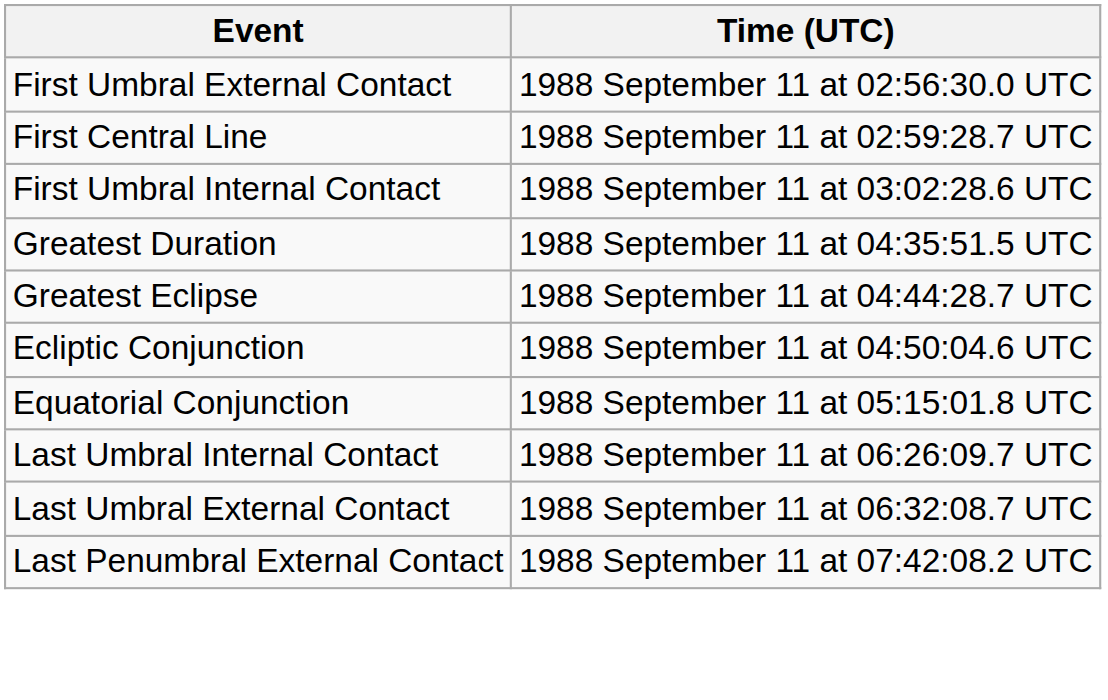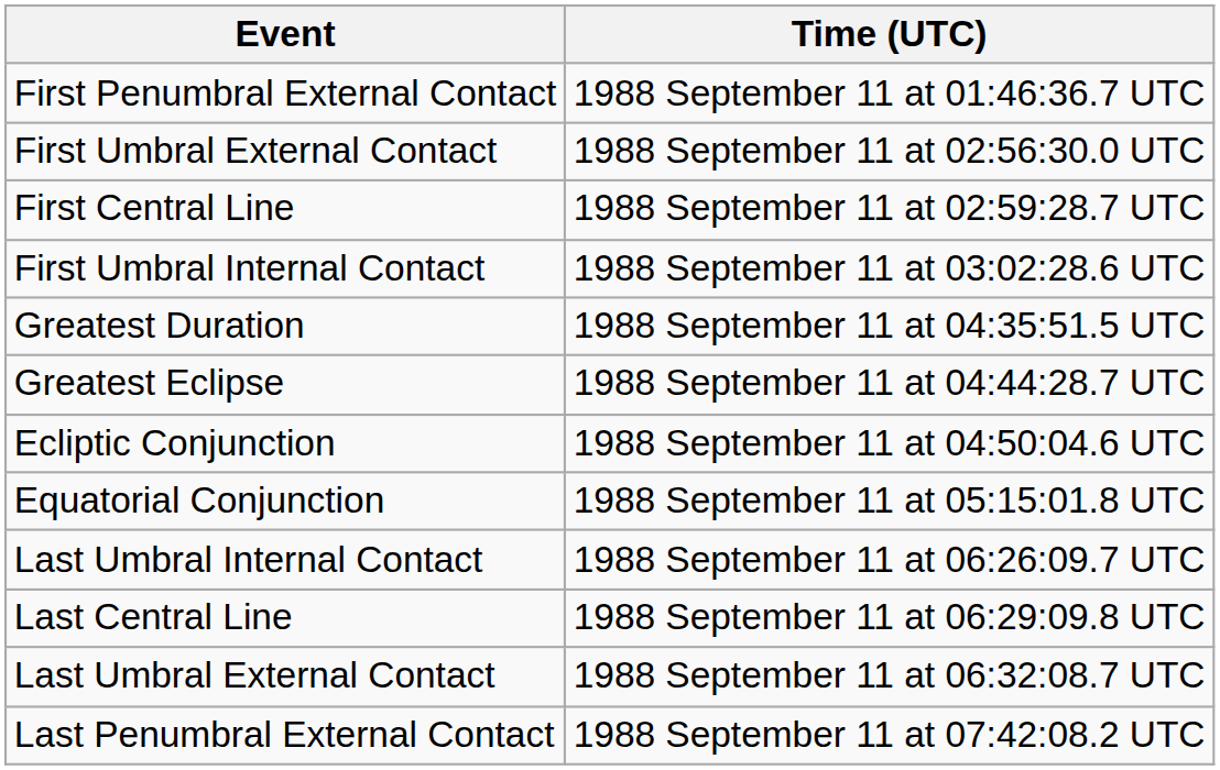+ row: First Penumbral External Contact | 1988 September 11 at 01:46:36.7 UTC
+ row: Last Central Line | 1988 September 11 at 06:29:09.8 UTC
